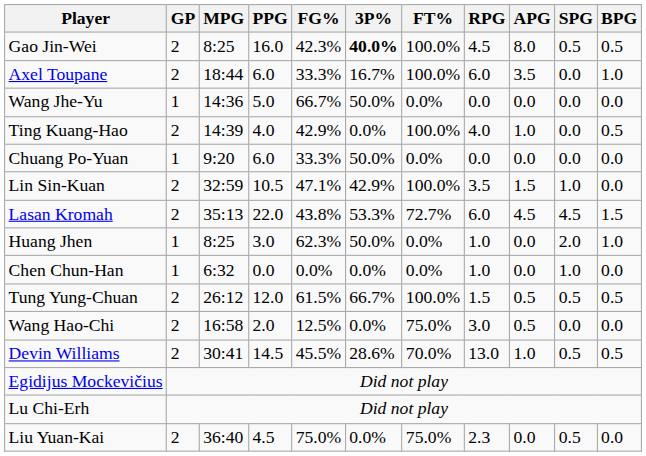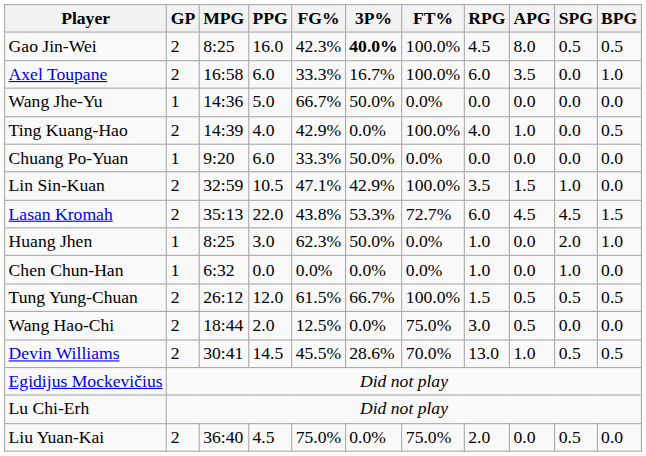Axel Toupane | MPG: 18:44 -> 16:58
Wang Hao-Chi | MPG: 16:58 -> 18:44
Liu Yuan-Kai | RPG: 2.3 -> 2.0
